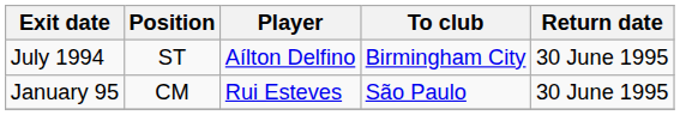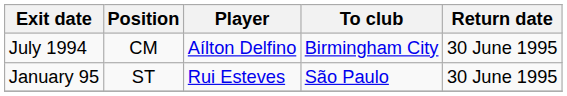July 1994 | Position: ST -> CM
January 95 | Position: CM -> ST
